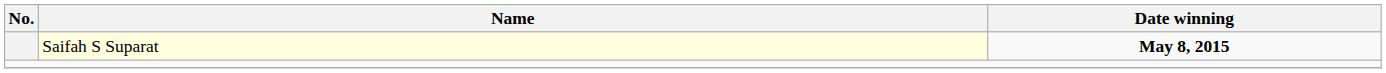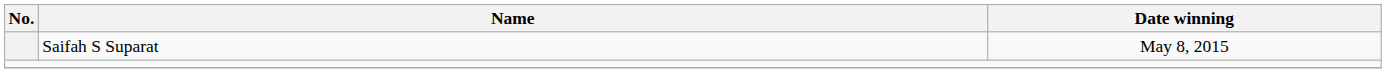Saifah S Suparat | Name: lightyellow background -> no background
Saifah S Suparat | Date winning: bold -> normal
